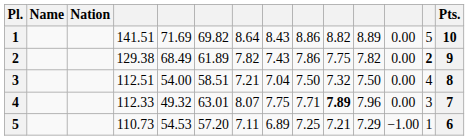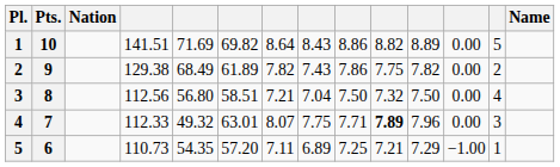columns swapped: Name <-> Pts.
row 3 | column 13: bold -> normal
row 4 | column 4: 112.51 -> 112.56
row 4 | column 5: 54.00 -> 56.80
row 6 | column 5: 54.53 -> 54.35
